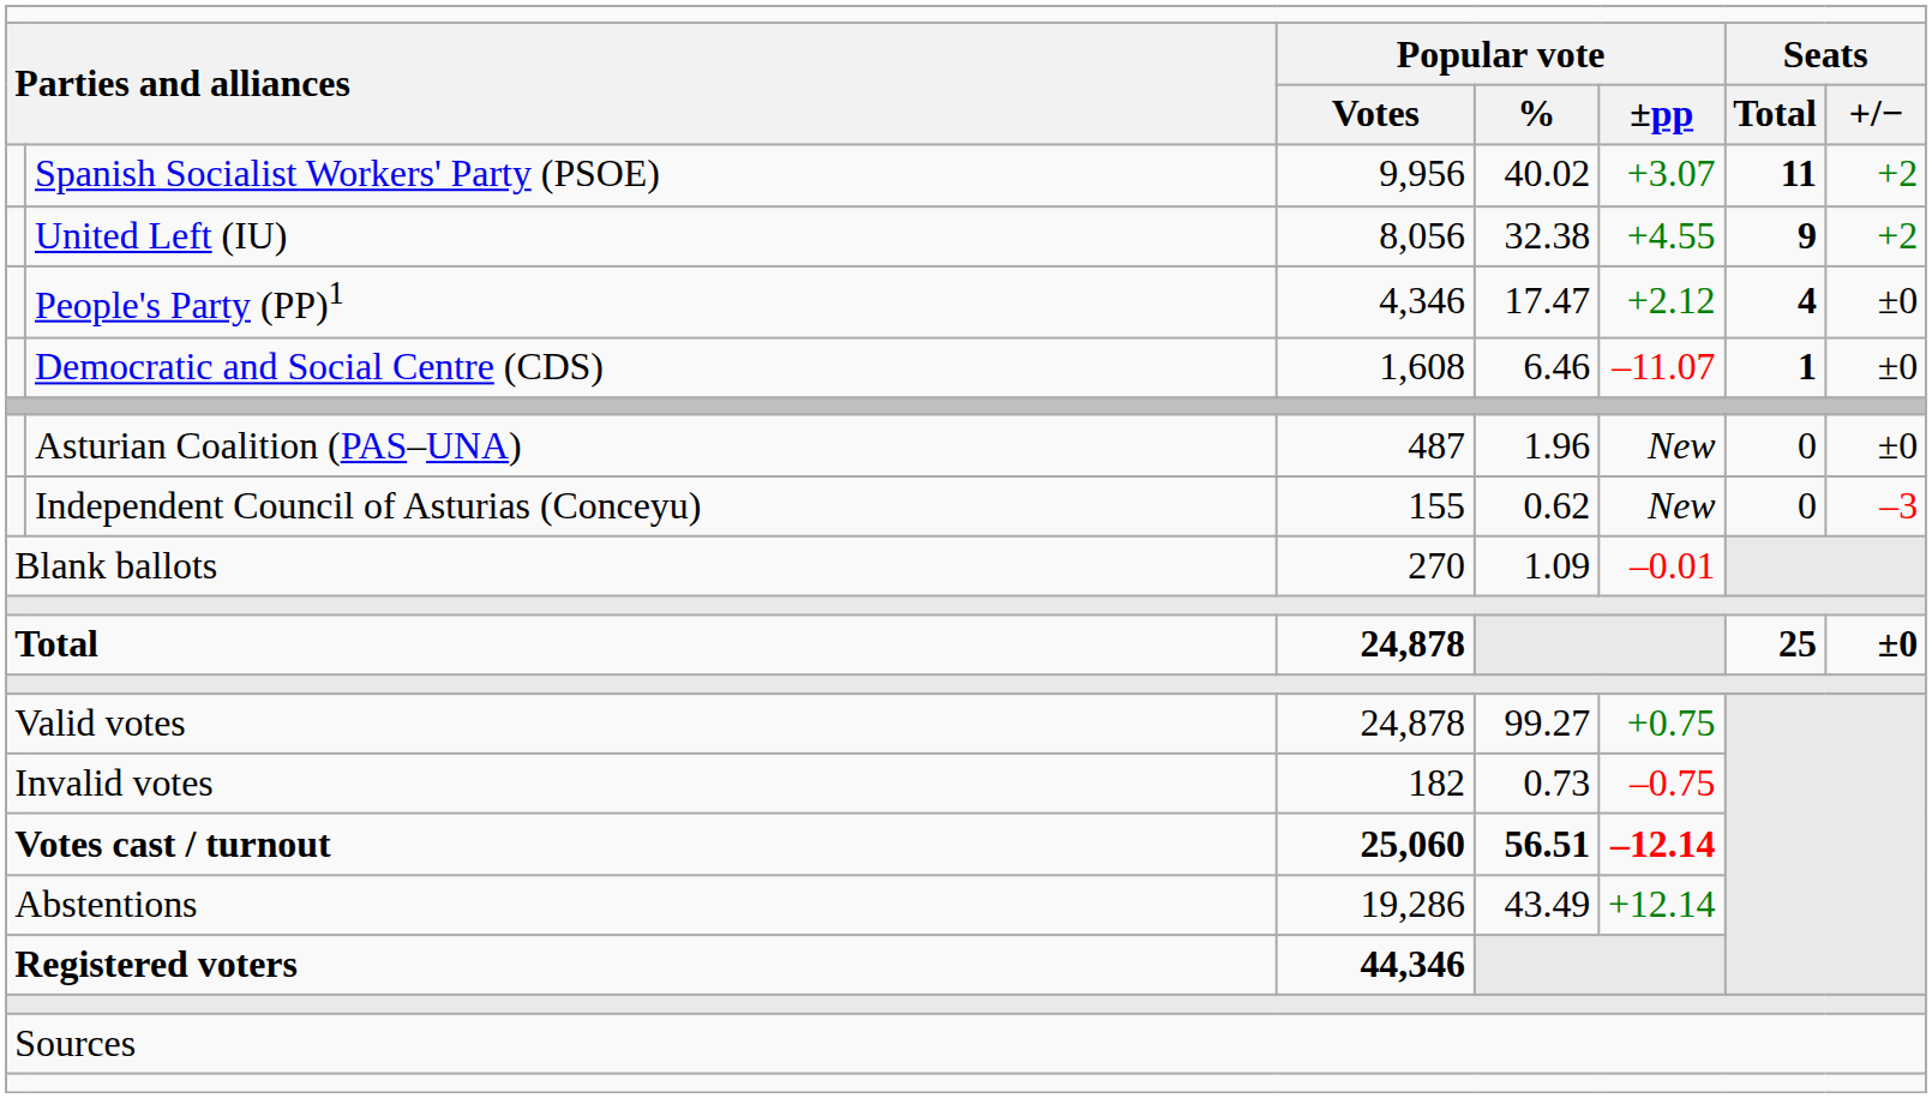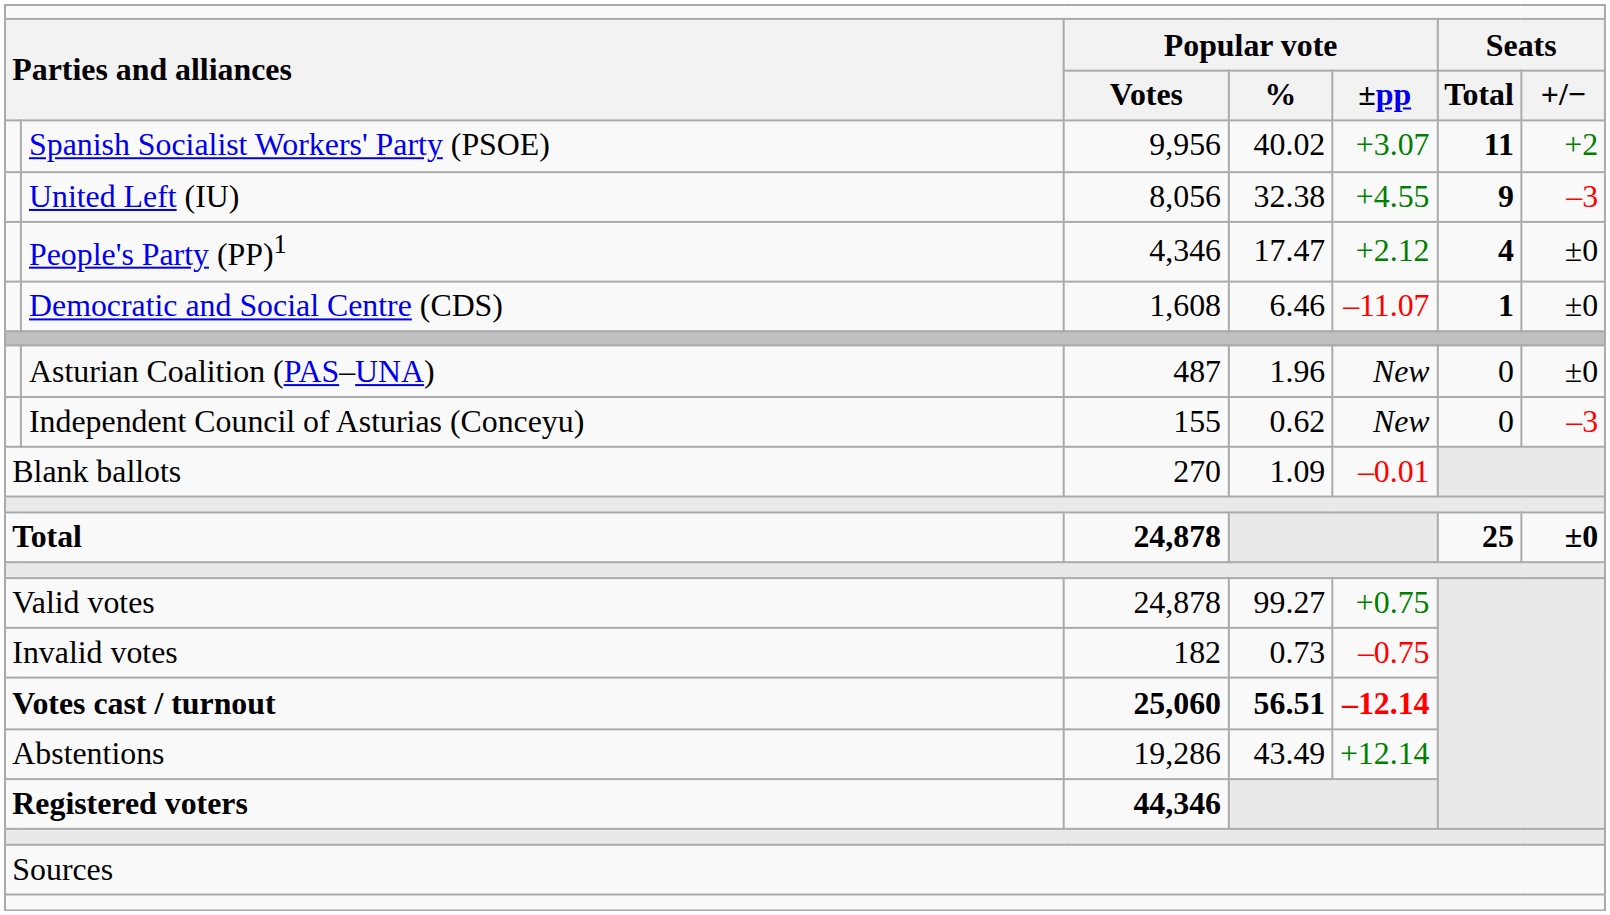United Left (IU) | column 7: +2 -> –3
